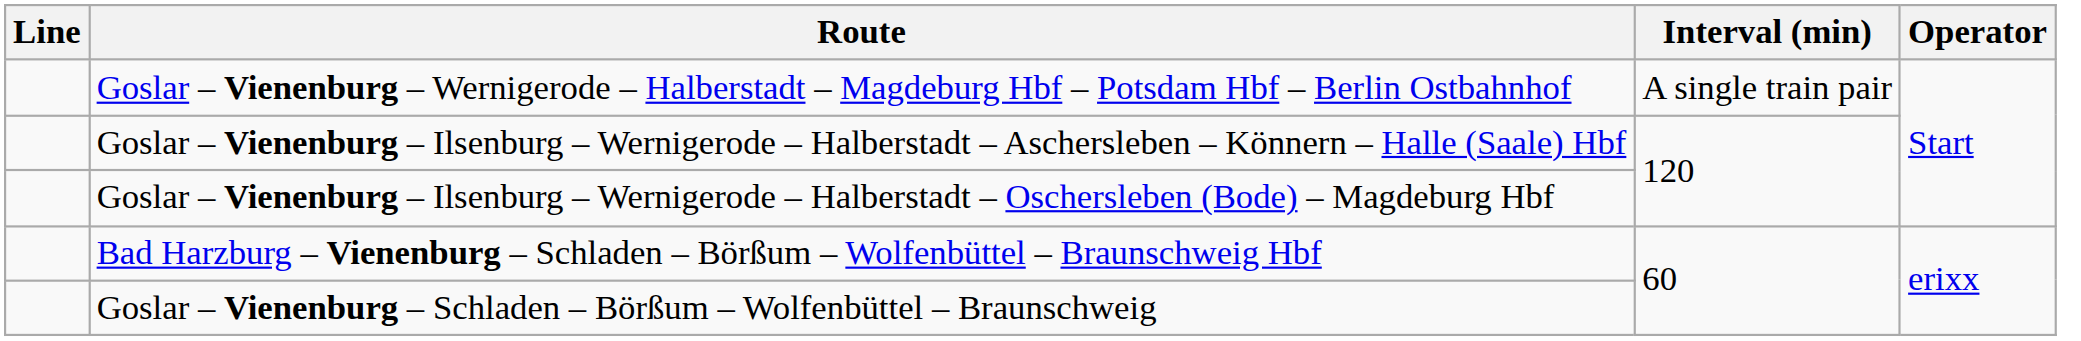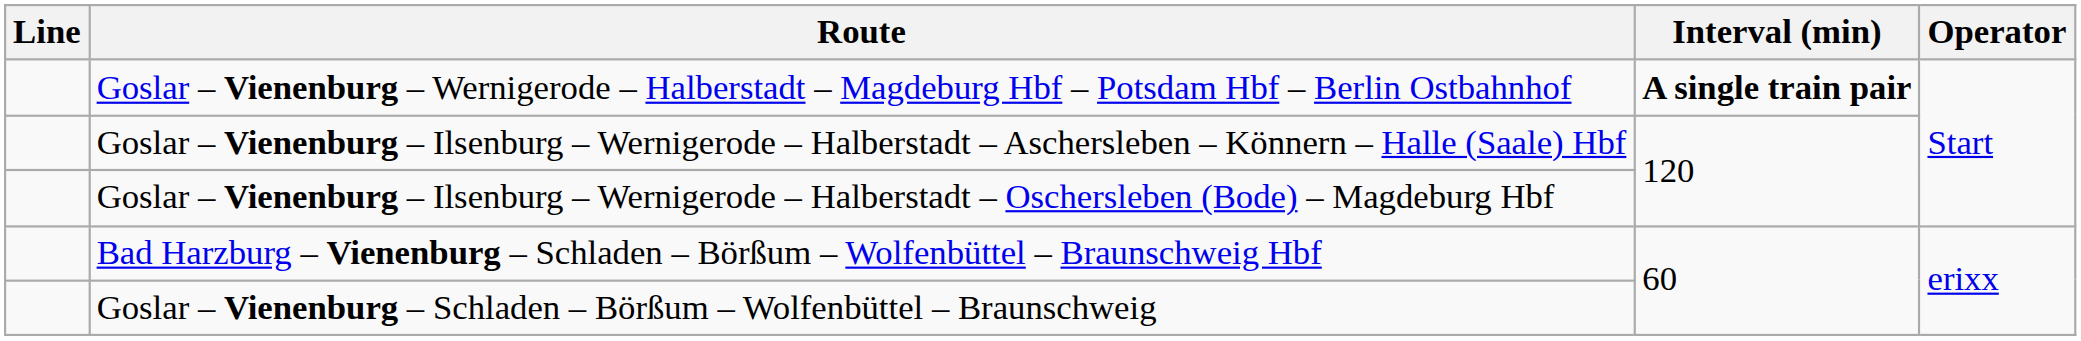row 2 | Interval (min): normal -> bold
